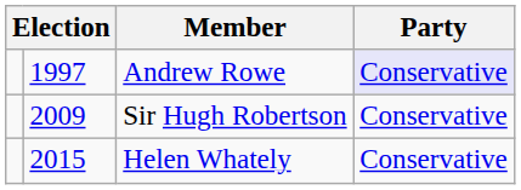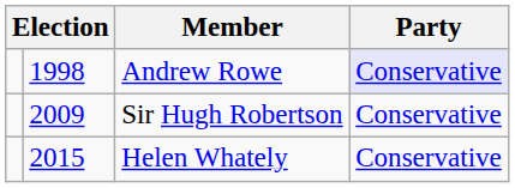Andrew Rowe | column 2: 1997 -> 1998
